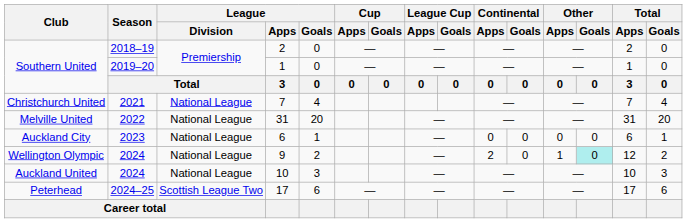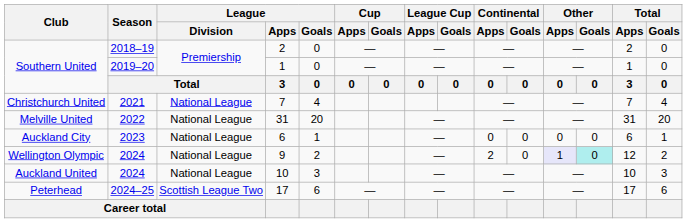9 | Other / Apps: no background -> lavender background
